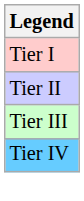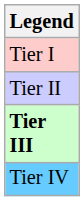row 4 | column 1: normal -> bold
